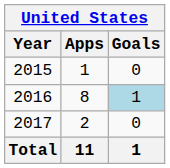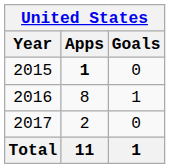2015 | Apps: normal -> bold
2016 | Goals: lightblue background -> no background
